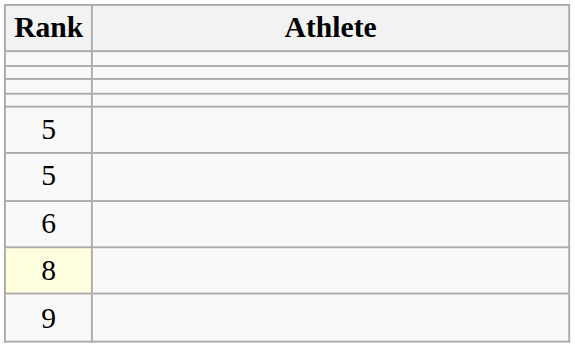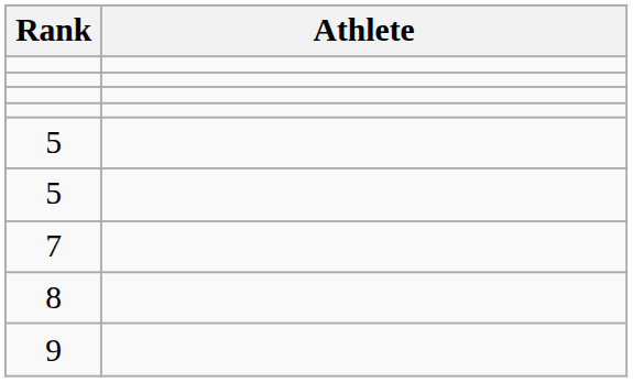row 8 | Rank: 6 -> 7
row 9 | Rank: lightyellow background -> no background
